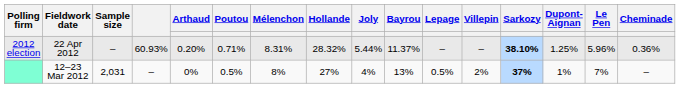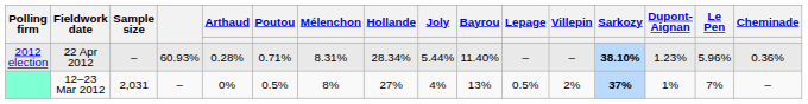2012 election | Arthaud: 0.20% -> 0.28%
2012 election | Hollande: 28.32% -> 28.34%
2012 election | Bayrou: 11.37% -> 11.40%
2012 election | Dupont-Aignan: 1.25% -> 1.23%
